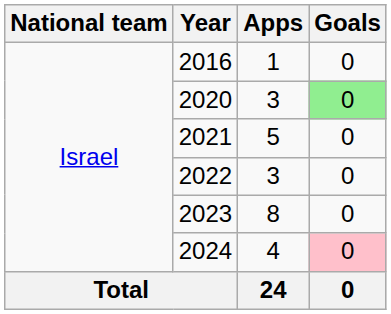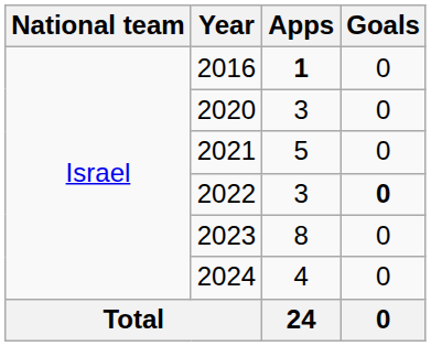2016 | Apps: normal -> bold
2020 | Goals: lightgreen background -> no background
2022 | Goals: normal -> bold
2024 | Goals: pink background -> no background
